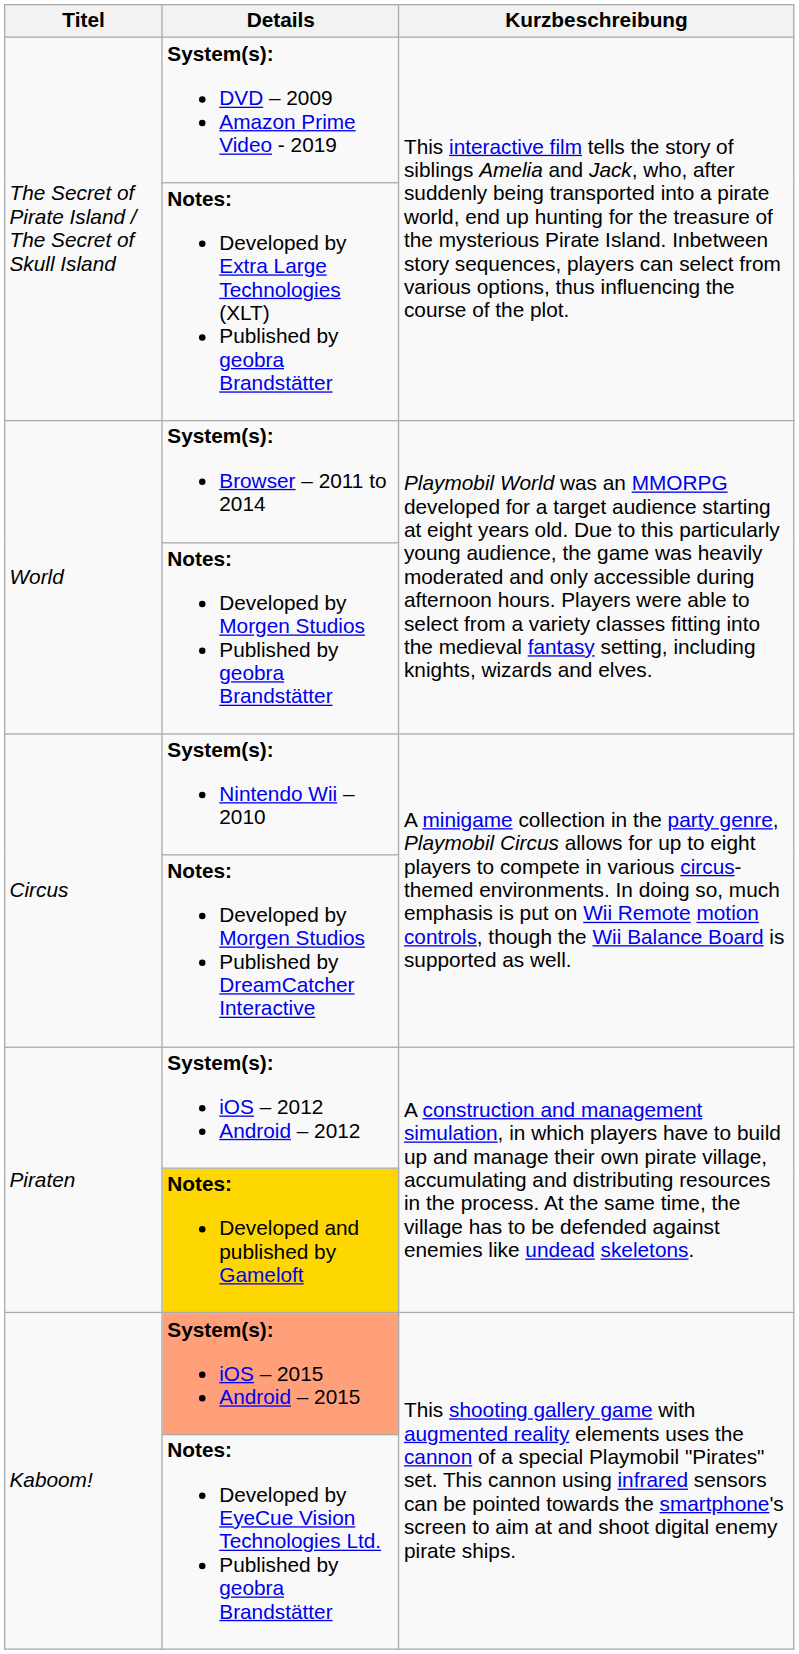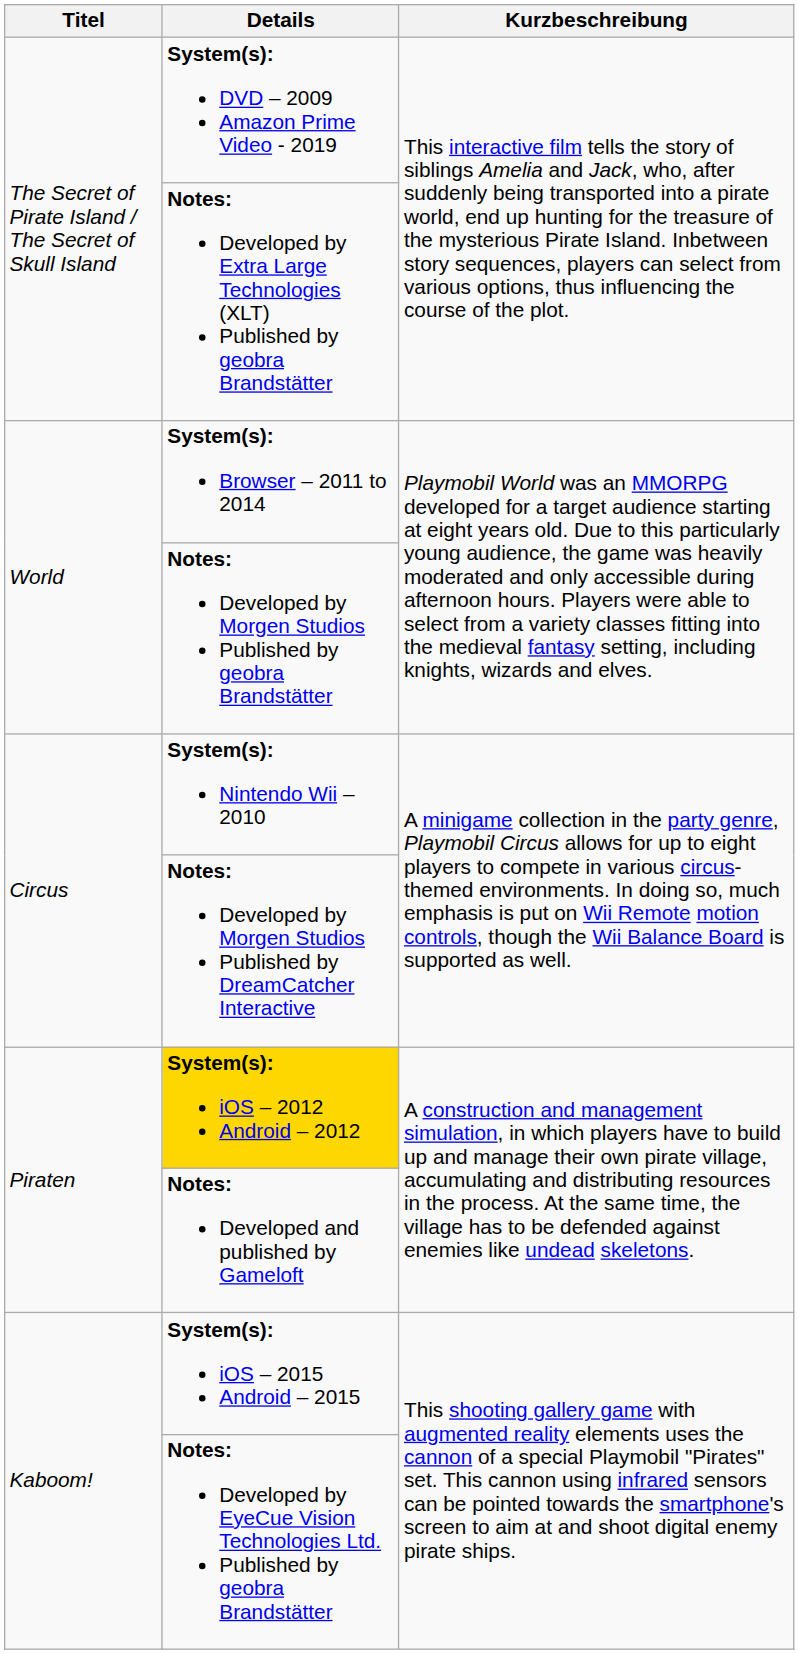System(s): iOS – 2012 Android – 2012 | Details: no background -> gold background
Notes: Developed and published by Gameloft | Details: gold background -> no background
System(s): iOS – 2015 Android – 2015 | Details: lightsalmon background -> no background
